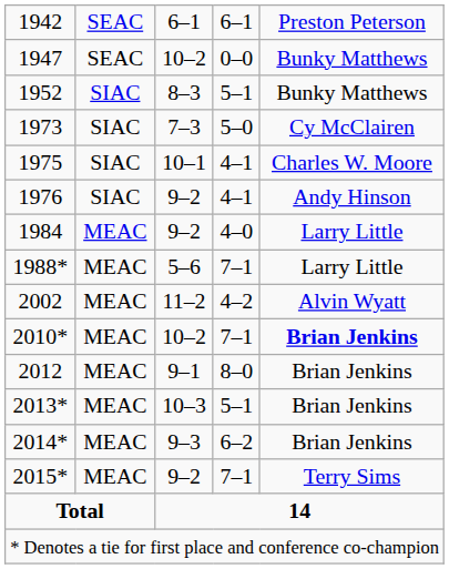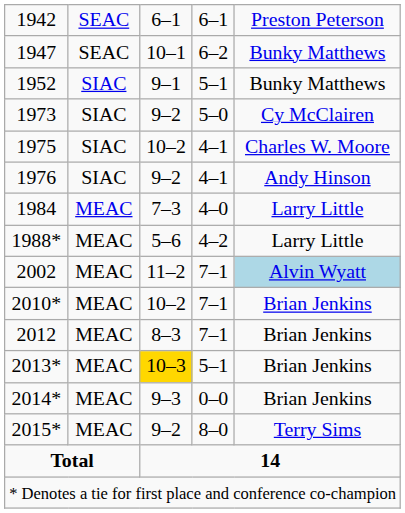1947 | column 3: 10–2 -> 10–1
1947 | column 4: 0–0 -> 6–2
1952 | column 3: 8–3 -> 9–1
1973 | column 3: 7–3 -> 9–2
1975 | column 3: 10–1 -> 10–2
1984 | column 3: 9–2 -> 7–3
1988* | column 4: 7–1 -> 4–2
2002 | column 4: 4–2 -> 7–1
2002 | column 5: no background -> lightblue background
2010* | column 5: bold -> normal
2012 | column 3: 9–1 -> 8–3
2012 | column 4: 8–0 -> 7–1
2013* | column 3: no background -> gold background
2014* | column 4: 6–2 -> 0–0
2015* | column 4: 7–1 -> 8–0
